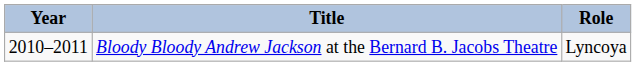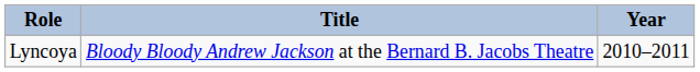columns swapped: Year <-> Role
